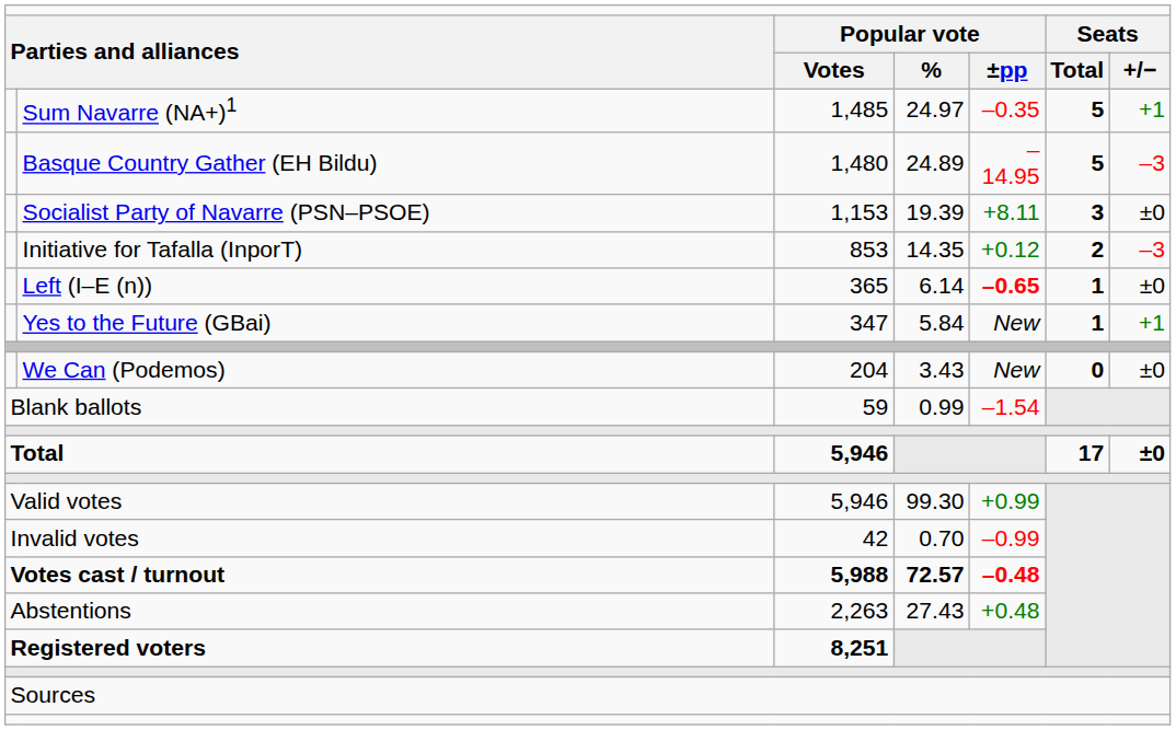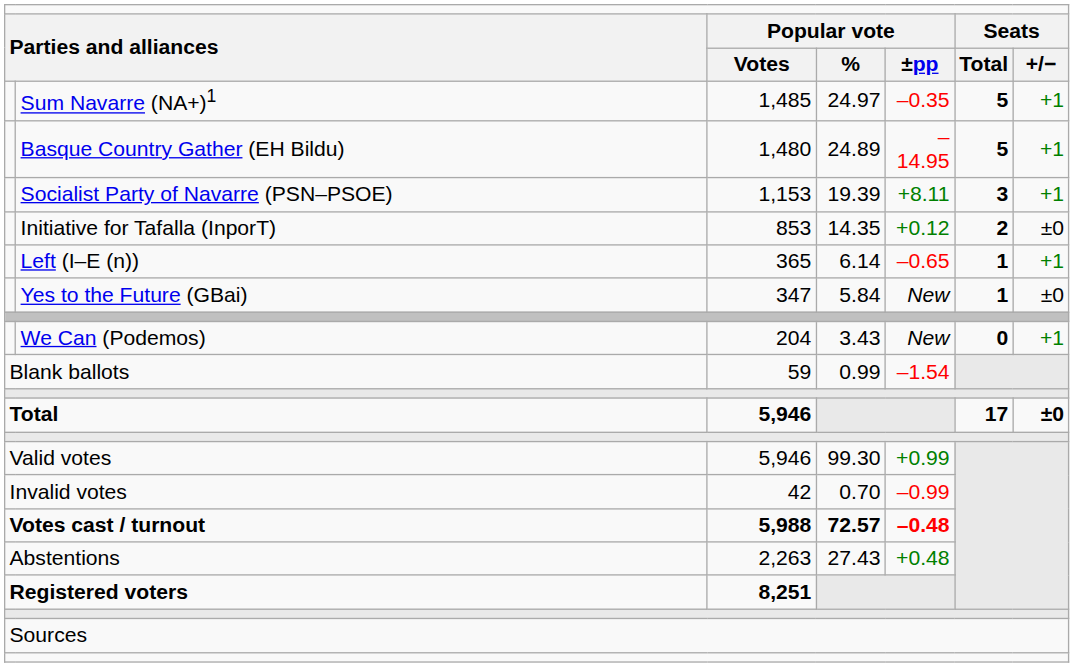Basque Country Gather (EH Bildu) | column 7: –3 -> +1
Socialist Party of Navarre (PSN–PSOE) | column 7: ±0 -> +1
Initiative for Tafalla (InporT) | column 7: –3 -> ±0
Left (I–E (n)) | column 5: bold -> normal
Left (I–E (n)) | column 7: ±0 -> +1
Yes to the Future (GBai) | column 7: +1 -> ±0
We Can (Podemos) | column 7: ±0 -> +1
